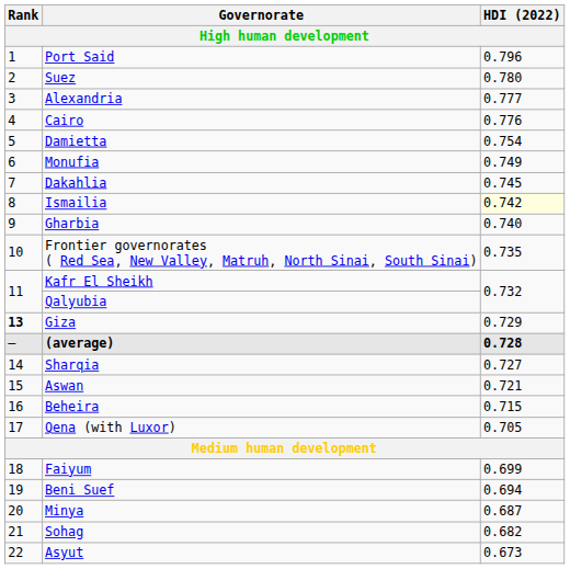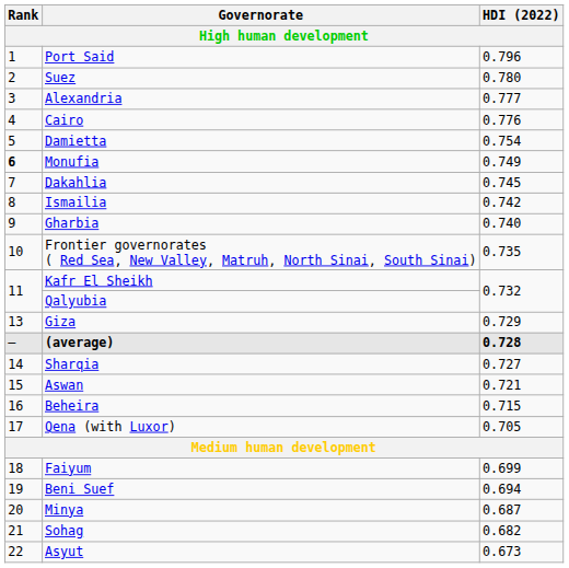Monufia | Rank: normal -> bold
Ismailia | HDI (2022): lightyellow background -> no background
Giza | Rank: bold -> normal
